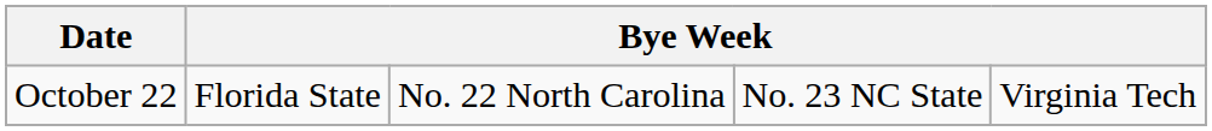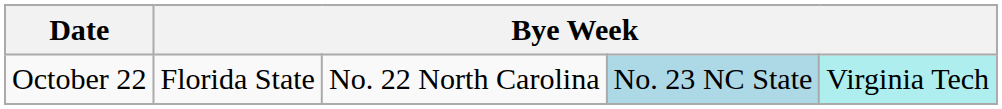October 22 | column 4: no background -> lightblue background
October 22 | column 5: no background -> paleturquoise background
